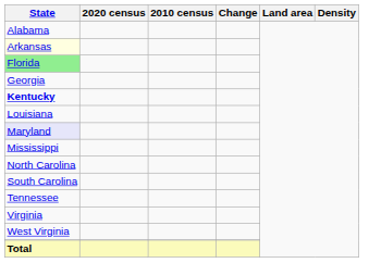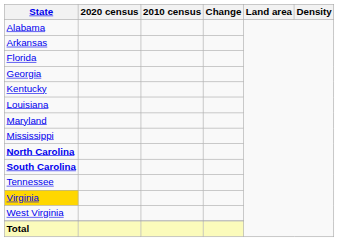Arkansas | State: lightyellow background -> no background
Florida | State: lightgreen background -> no background
Kentucky | State: bold -> normal
Maryland | State: lavender background -> no background
North Carolina | State: normal -> bold
South Carolina | State: normal -> bold
Virginia | State: no background -> gold background
